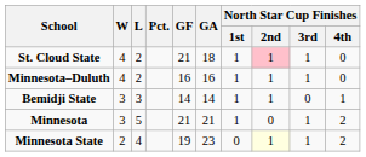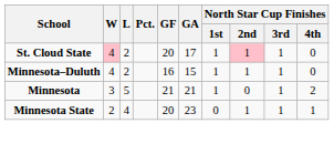St. Cloud State | W: no background -> pink background
St. Cloud State | GF: 21 -> 20
St. Cloud State | GA: 18 -> 17
Minnesota–Duluth | GA: 16 -> 15
- row: Bemidji State | 3 | 3 | 14 | 14 | 1 | 1 | 0 | 1
Minnesota State | GF: 19 -> 20
Minnesota State | North Star Cup Finishes / 2nd: lightyellow background -> no background
Minnesota State | North Star Cup Finishes / 4th: 2 -> 1
